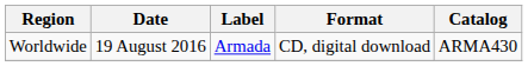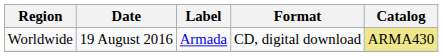Worldwide | Catalog: no background -> khaki background
